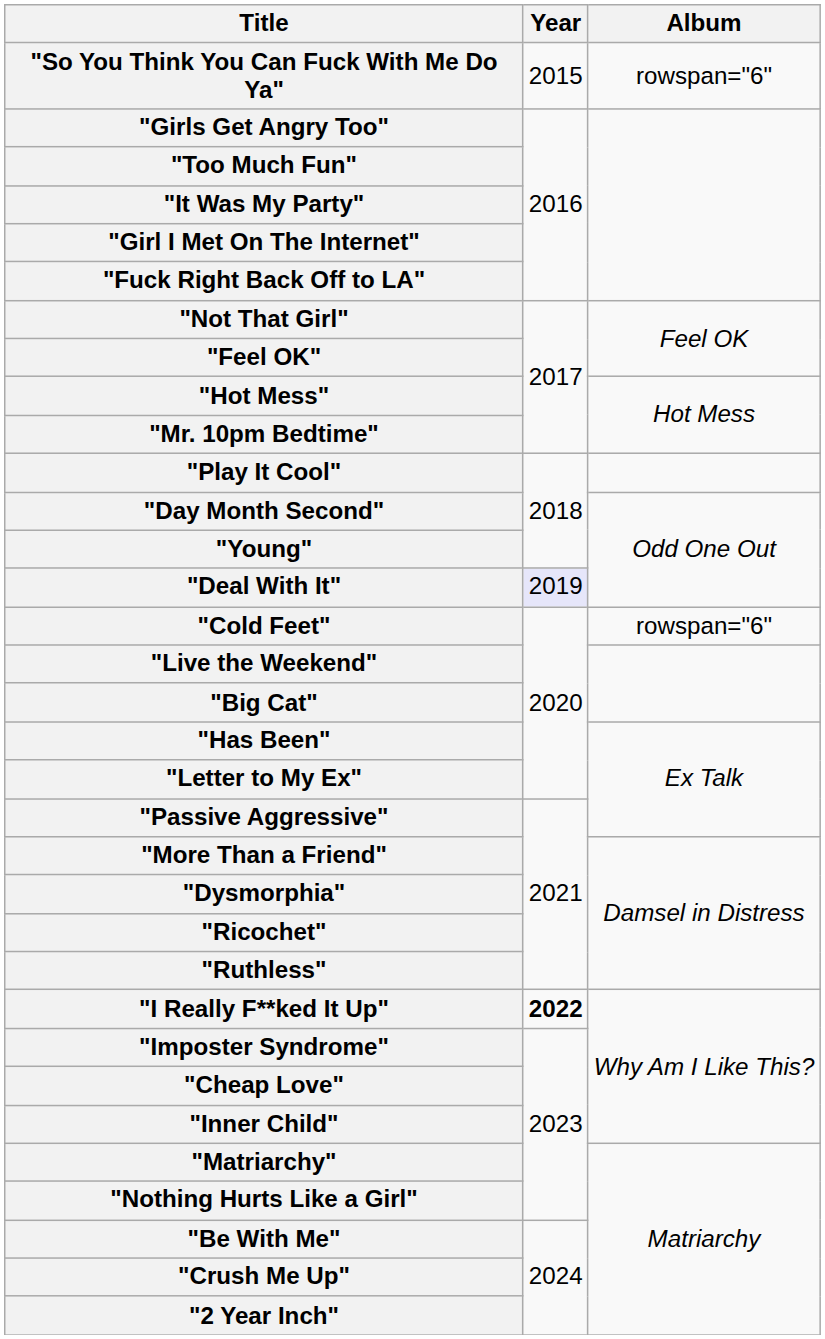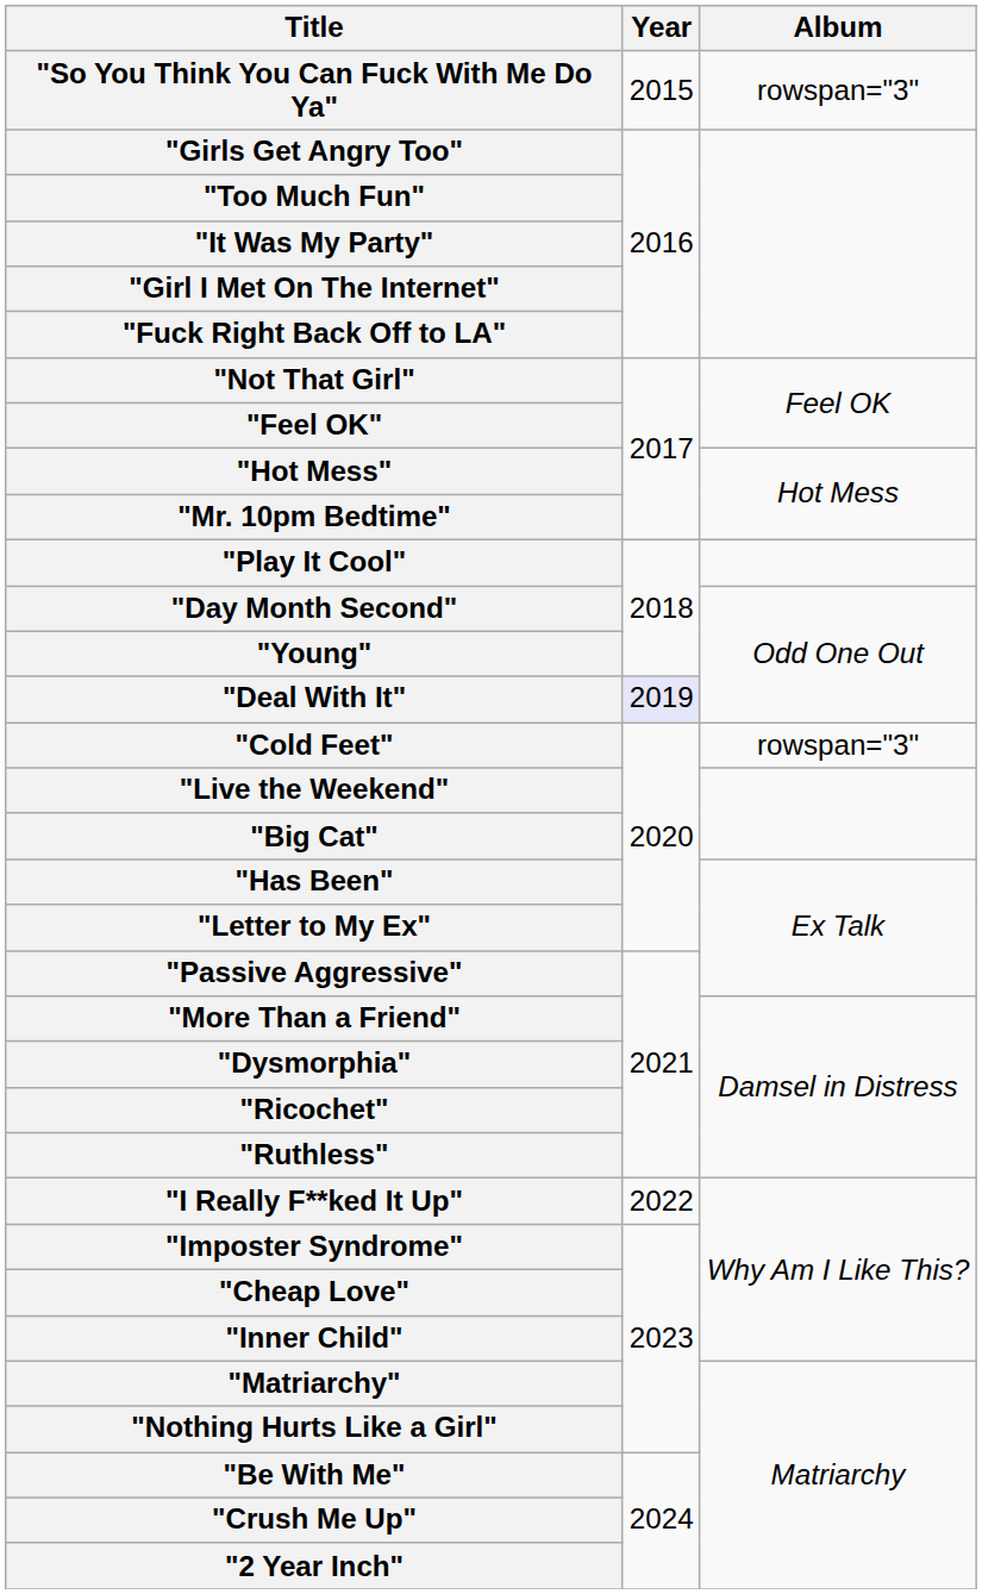"So You Think You Can Fuck With Me Do Ya" | Album: rowspan="6" -> rowspan="3"
"Cold Feet" | Album: rowspan="6" -> rowspan="3"
"I Really F**ked It Up" | Year: bold -> normal
